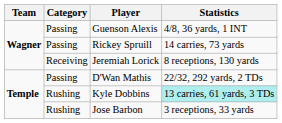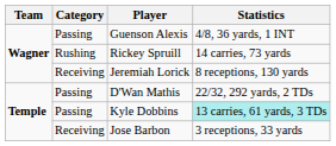Rickey Spruill | Category: Passing -> Rushing
Kyle Dobbins | Category: Rushing -> Passing
Jose Barbon | Category: Rushing -> Receiving
